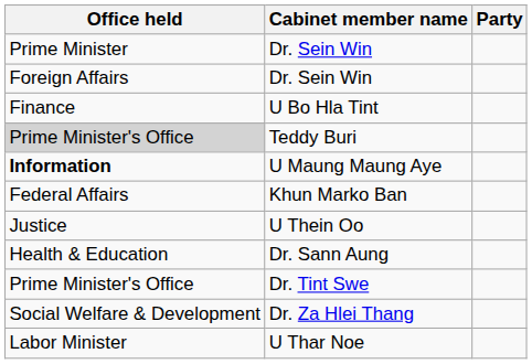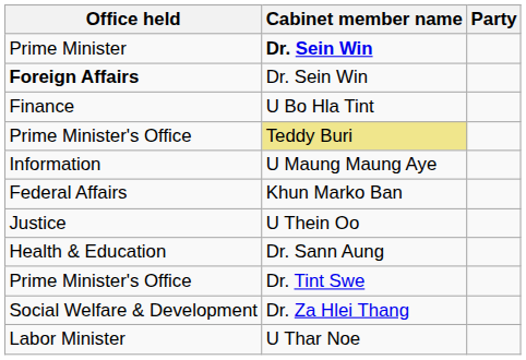Prime Minister | Cabinet member name: normal -> bold
Foreign Affairs | Office held: normal -> bold
Prime Minister's Office / Teddy Buri | Office held: lightgrey background -> no background
Prime Minister's Office / Teddy Buri | Cabinet member name: no background -> khaki background
Information | Office held: bold -> normal
